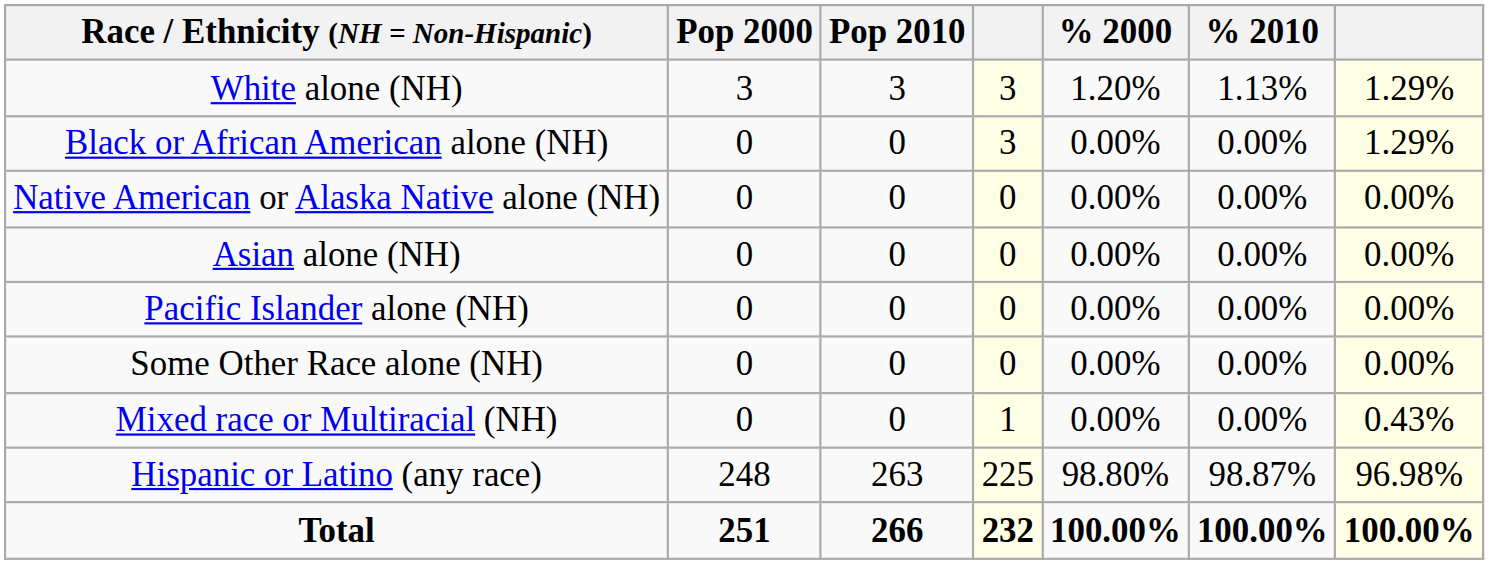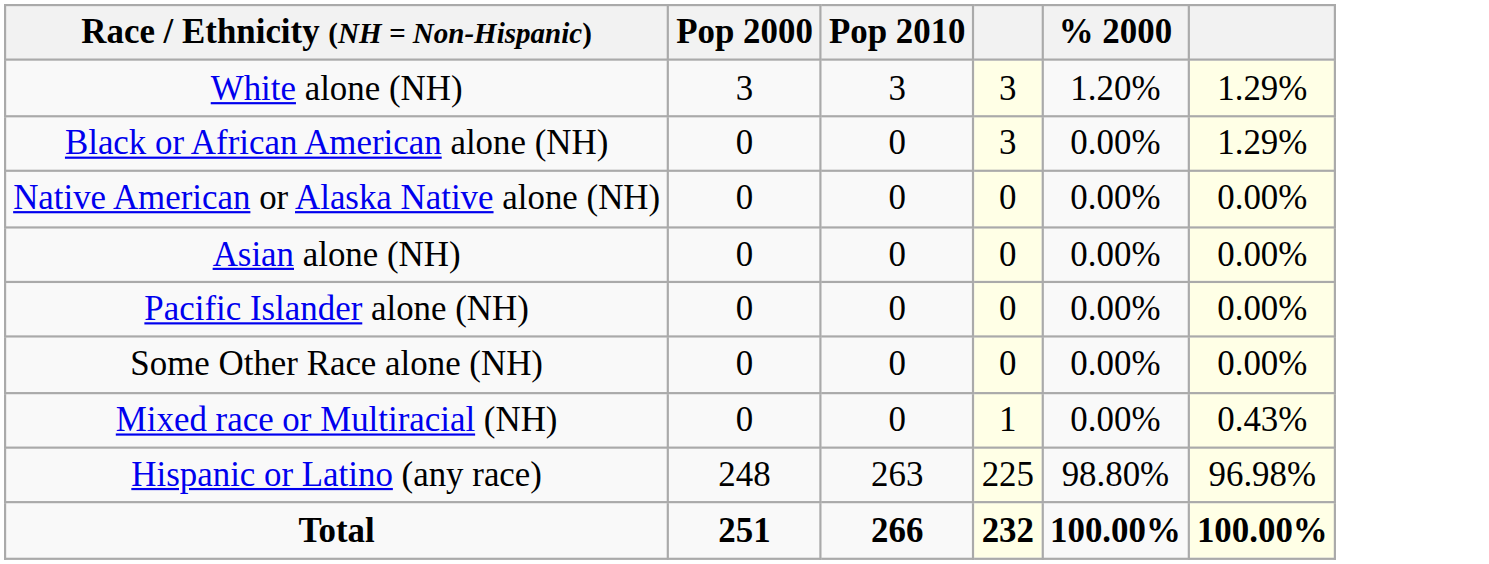- column: % 2010 | 1.13% | 0.00% | 0.00% | 0.00% | 0.00% | 0.00% | 0.00% | 98.87% | 100.00%
